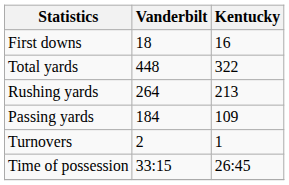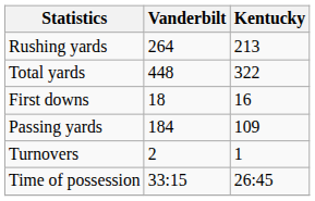rows swapped: First downs <-> Rushing yards
